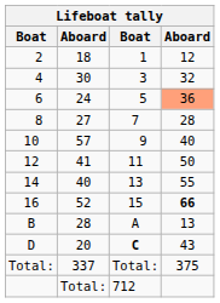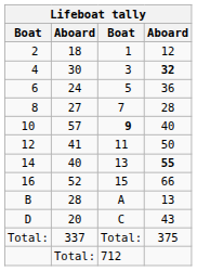4 | column 4: normal -> bold
6 | column 4: lightsalmon background -> no background
10 | column 3: normal -> bold
14 | column 4: normal -> bold
16 | column 4: bold -> normal
D | column 3: bold -> normal
